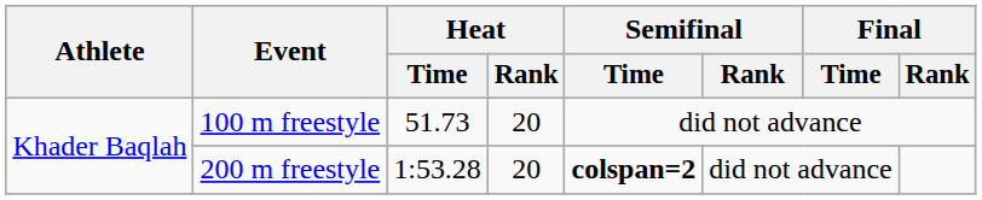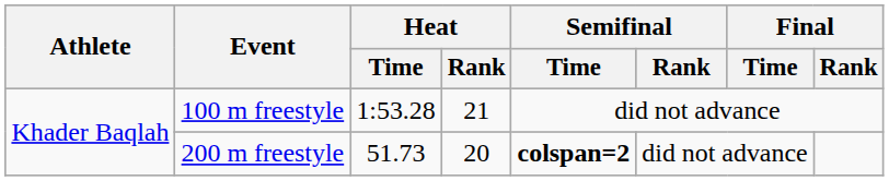100 m freestyle | Heat / Time: 51.73 -> 1:53.28
100 m freestyle | Heat / Rank: 20 -> 21
200 m freestyle | Heat / Time: 1:53.28 -> 51.73
